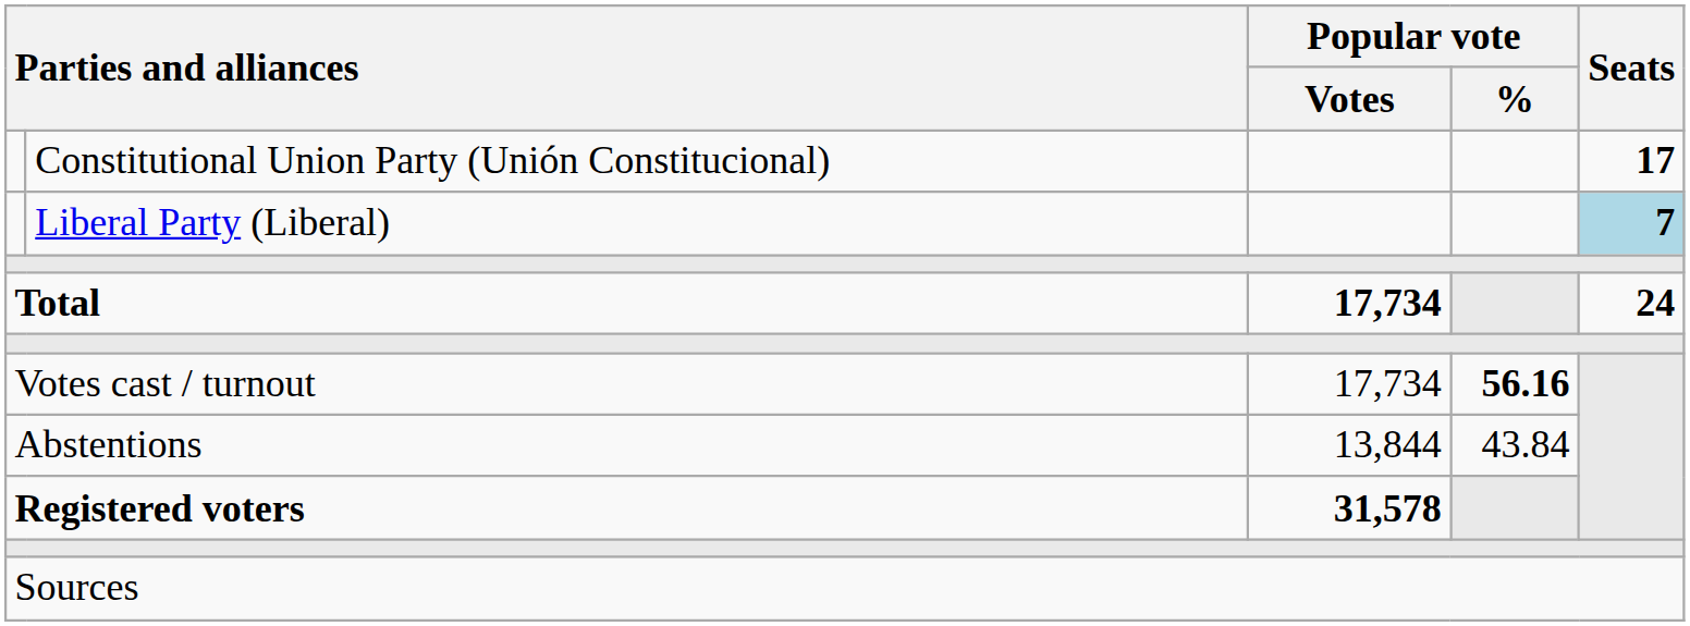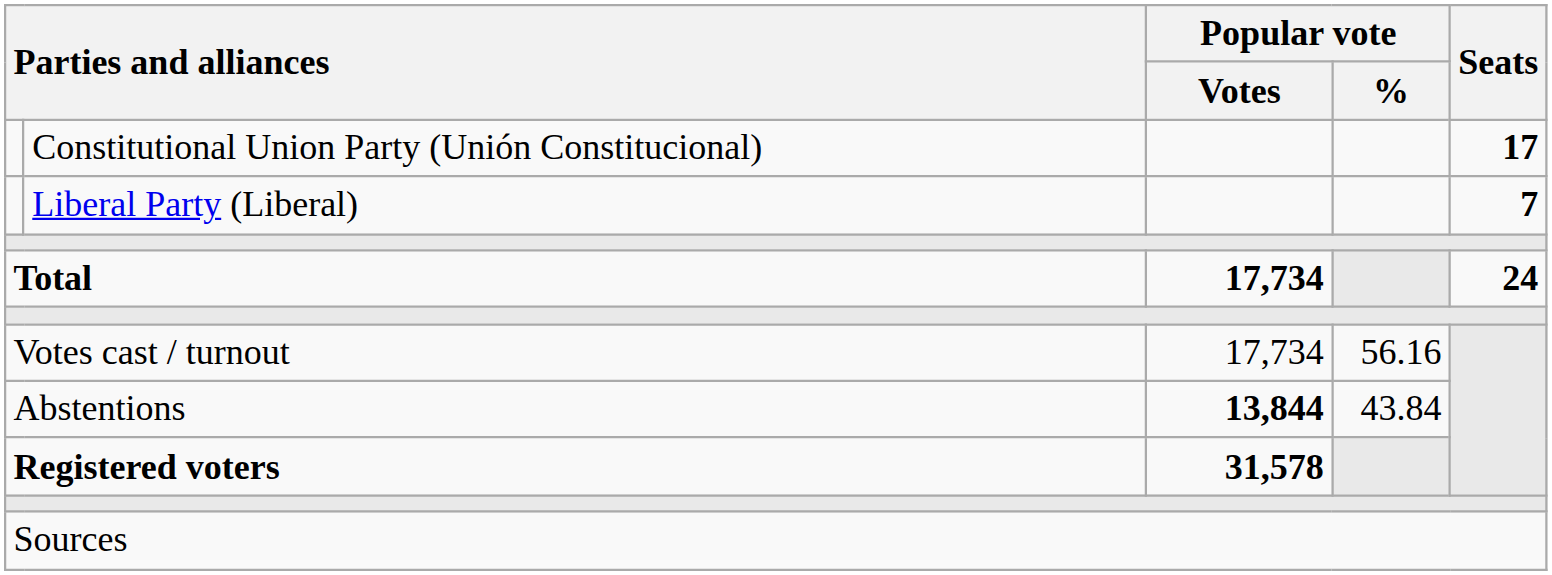Liberal Party (Liberal) | Seats: lightblue background -> no background
Votes cast / turnout | Popular vote / %: bold -> normal
Abstentions | Popular vote / Votes: normal -> bold
